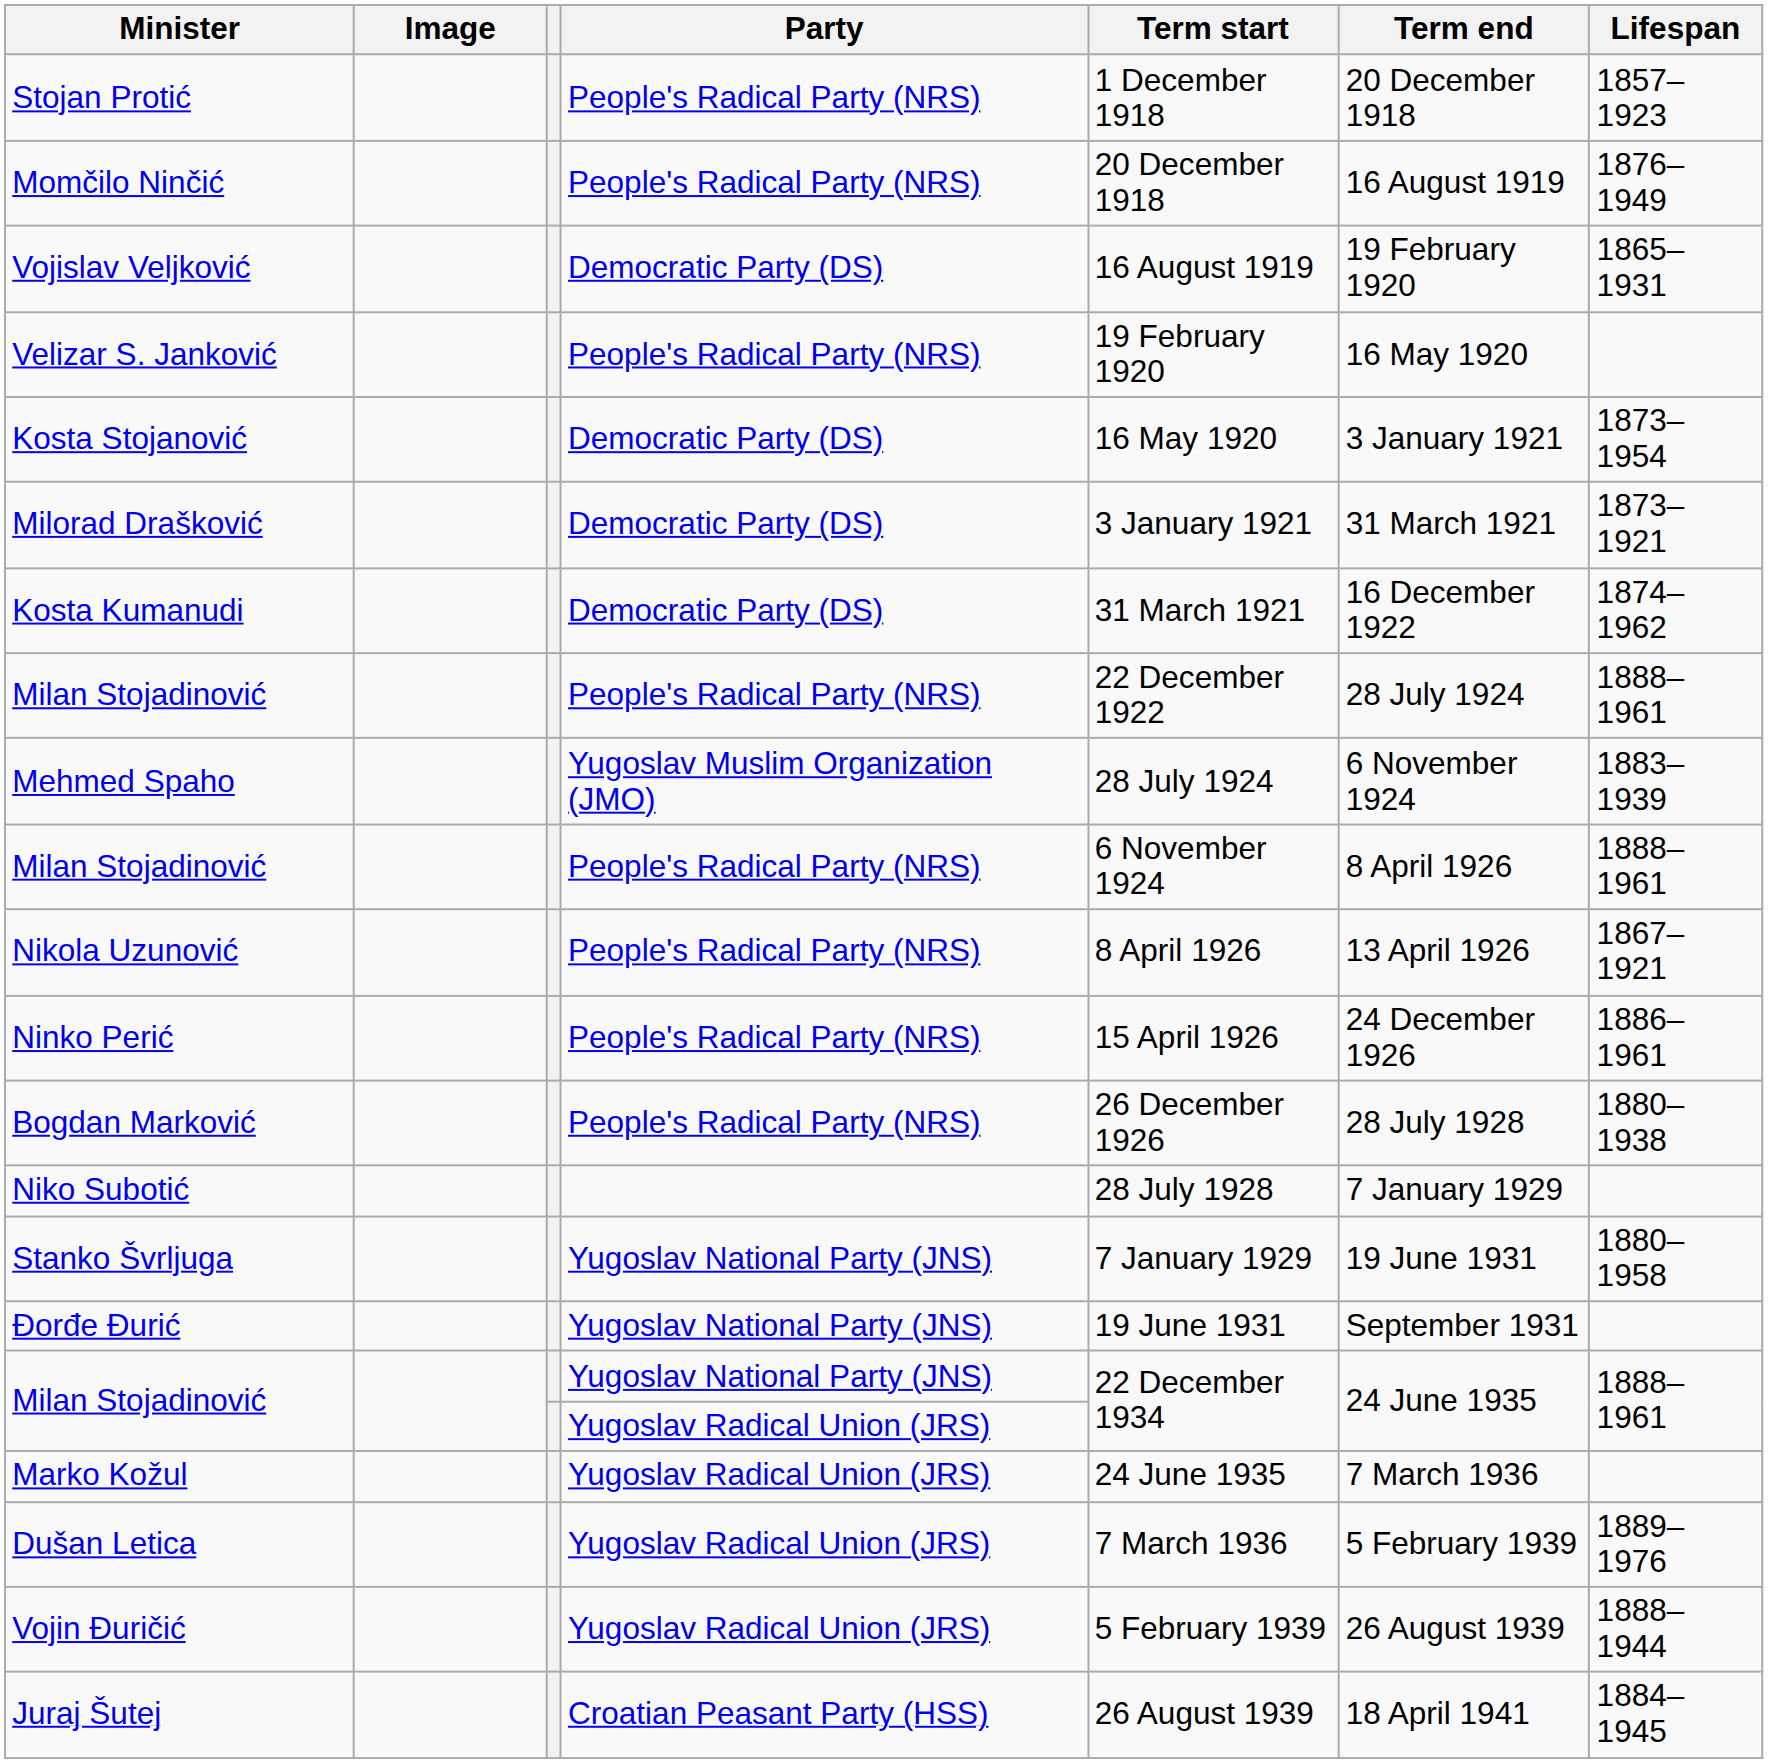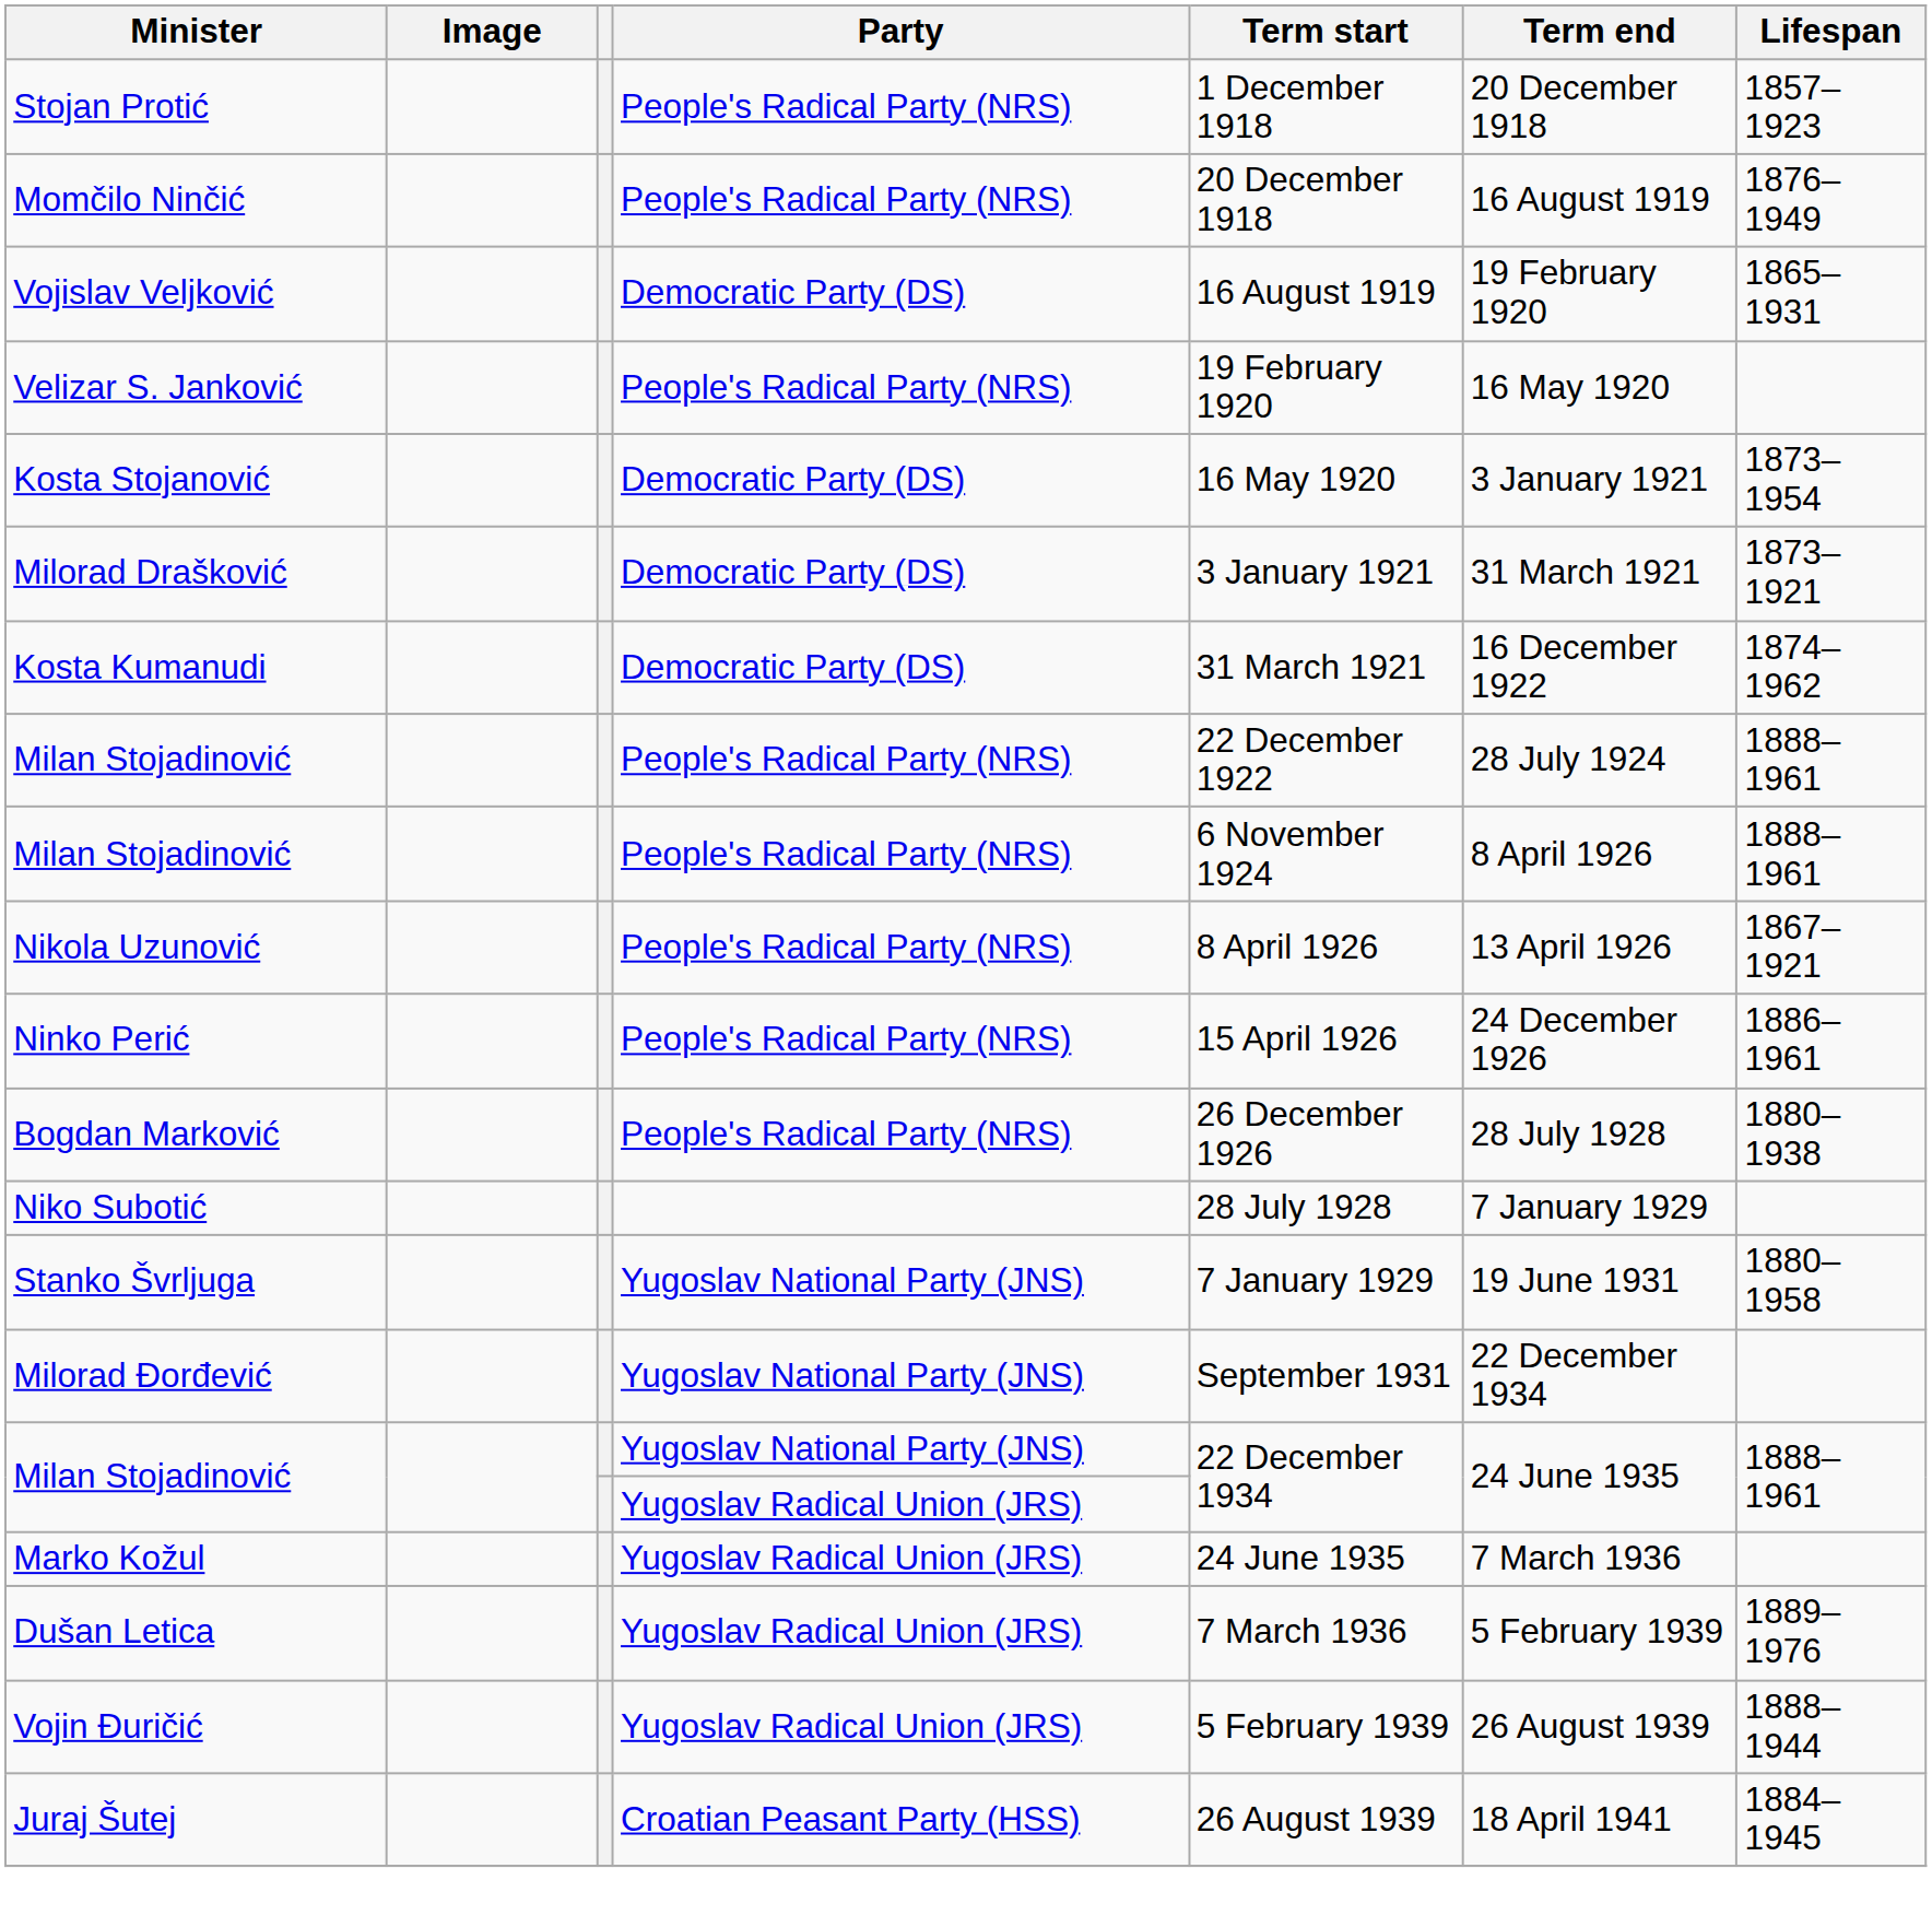- row: Mehmed Spaho | Yugoslav Muslim Organization (JMO) | 28 July 1924 | 6 November 1924 | 1883–1939
- row: Đorđe Đurić | Yugoslav National Party (JNS) | 19 June 1931 | September 1931
+ row: Milorad Đorđević | Yugoslav National Party (JNS) | September 1931 | 22 December 1934
